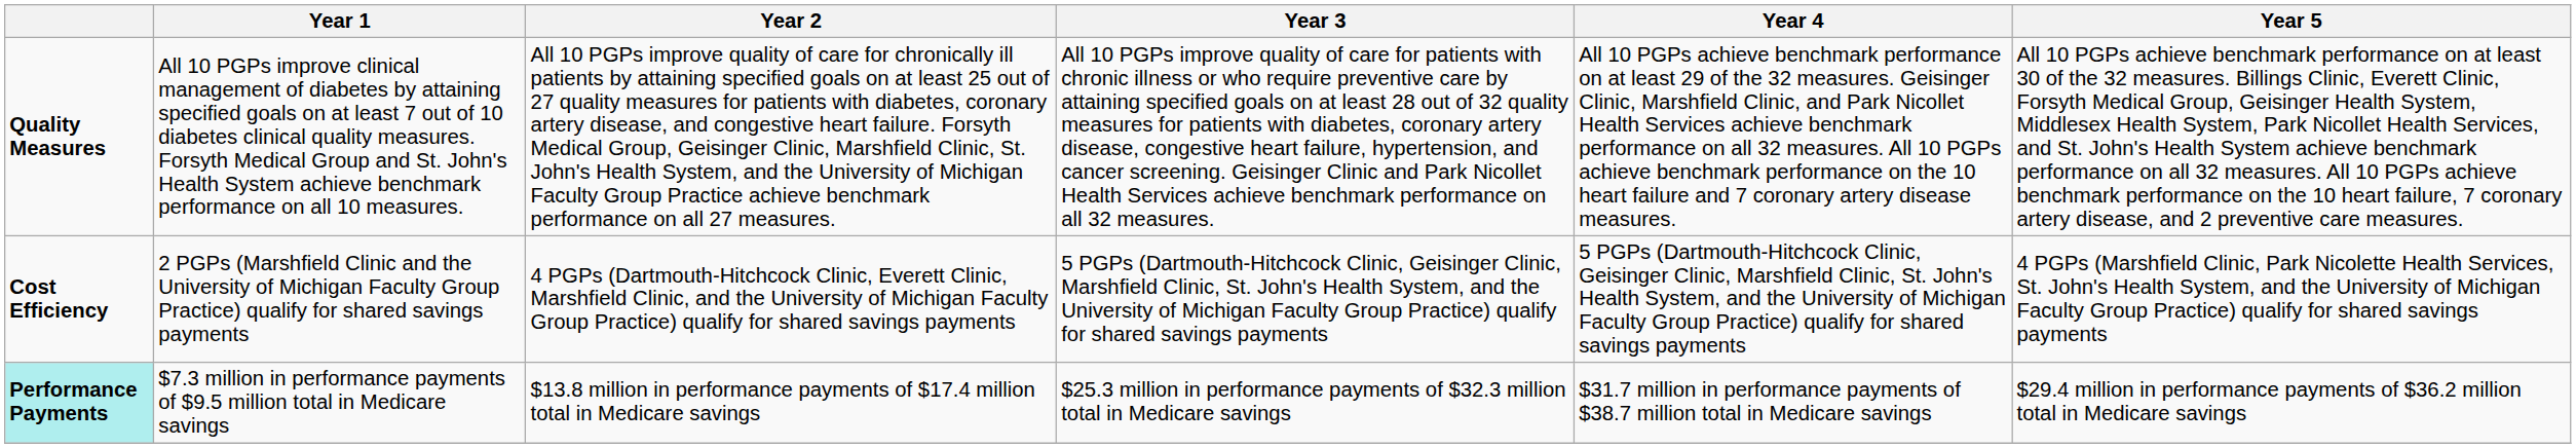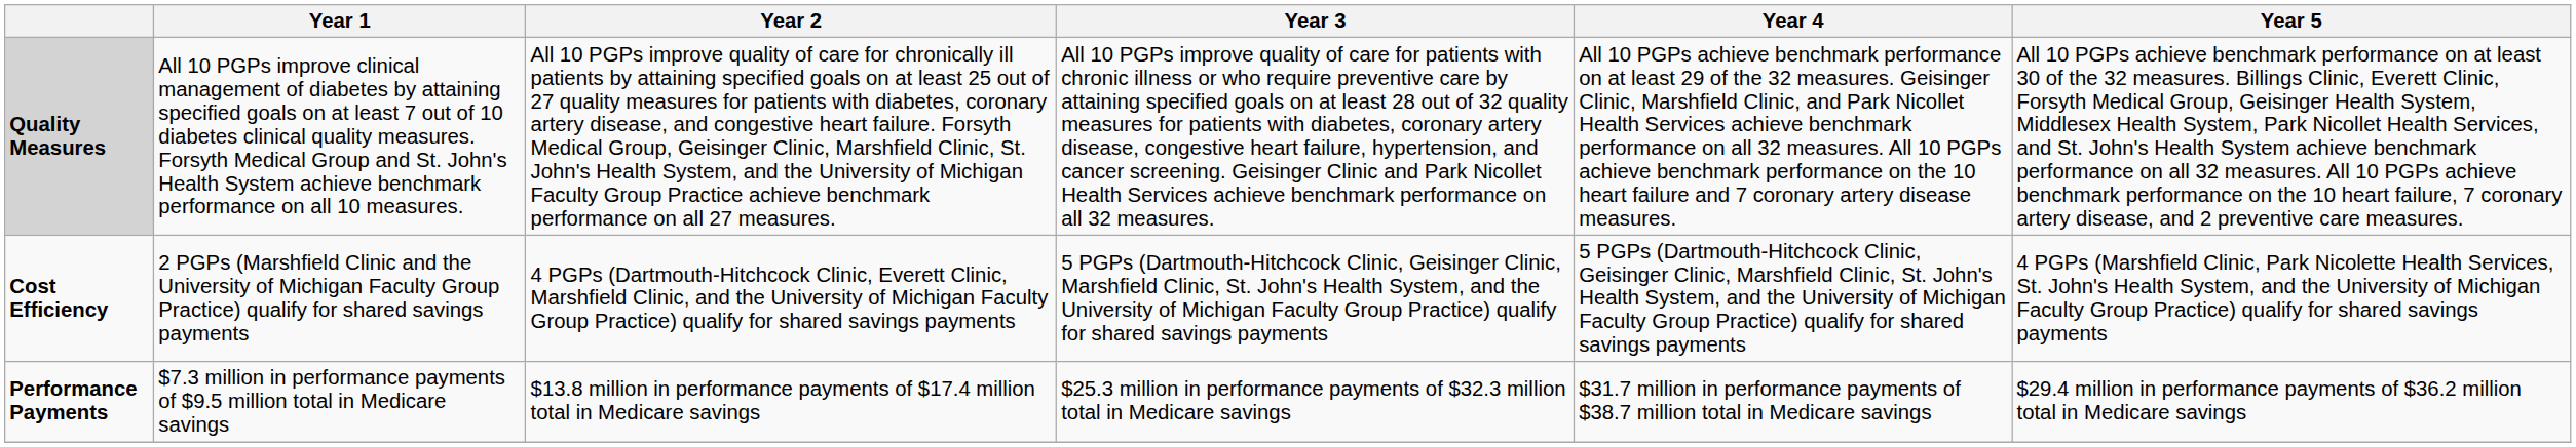Quality Measures | column 1: no background -> lightgrey background
Performance Payments | column 1: paleturquoise background -> no background
